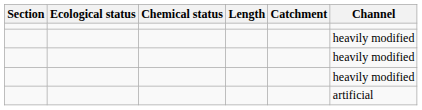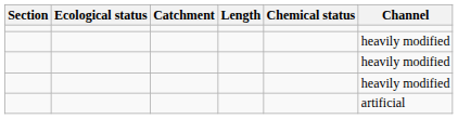columns swapped: Chemical status <-> Catchment
